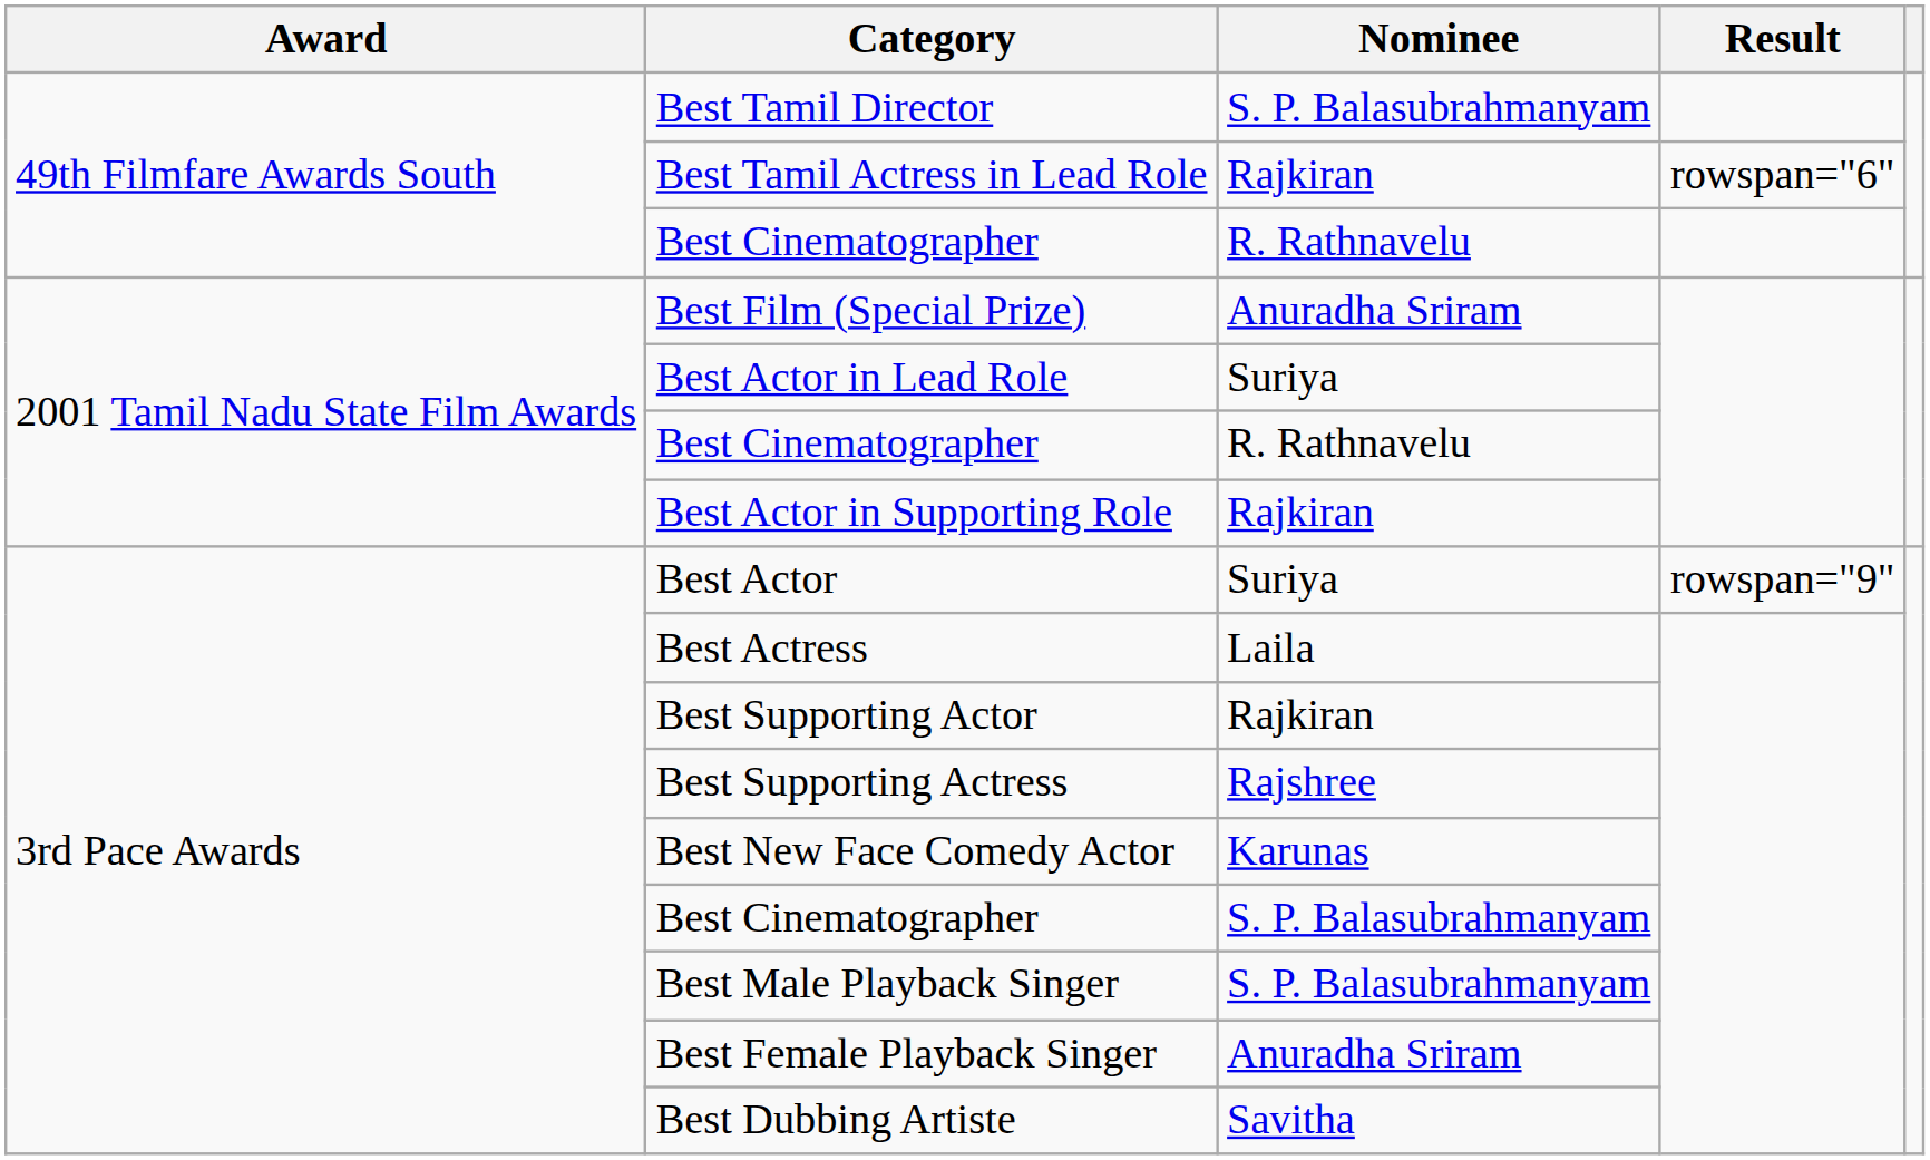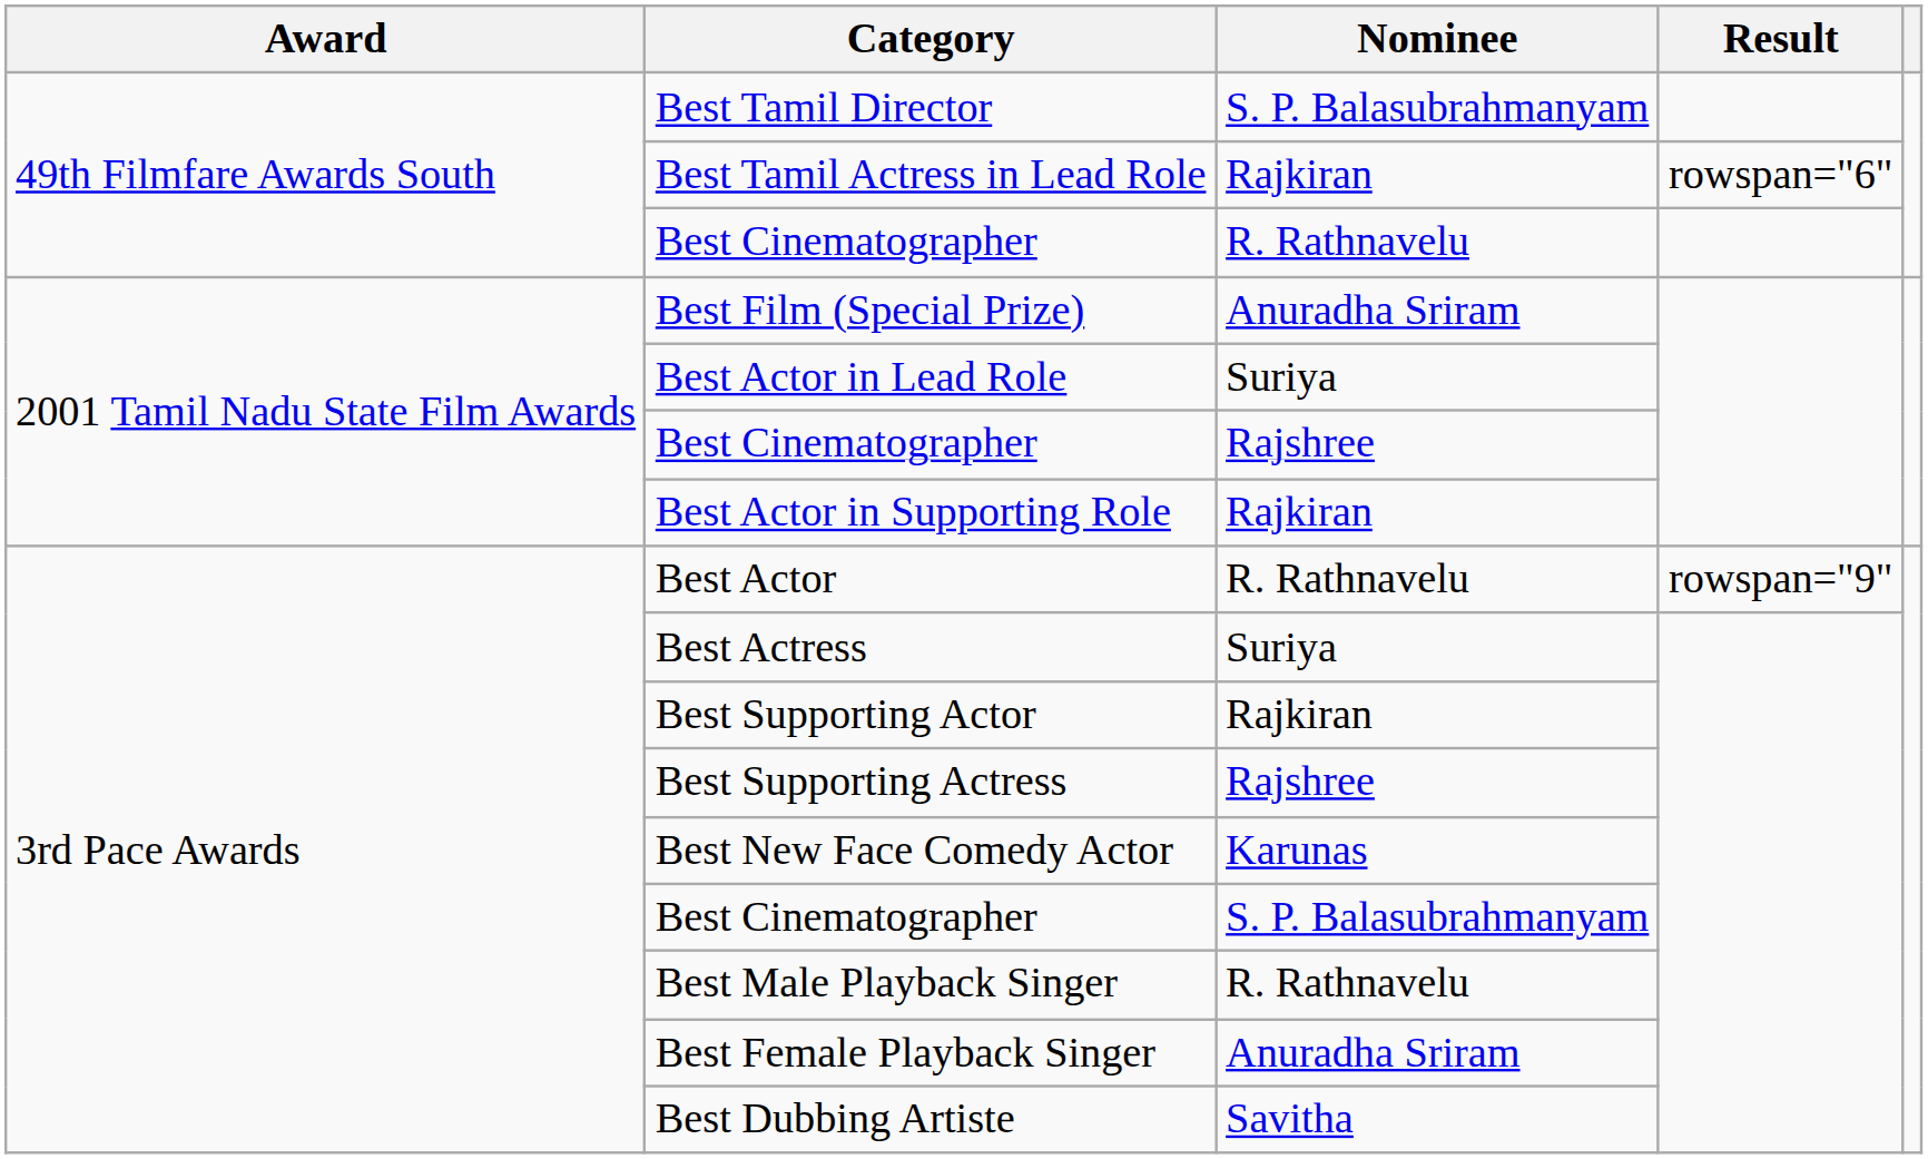2001 Tamil Nadu State Film Awards / Best Cinematographer | Nominee: R. Rathnavelu -> Rajshree
Best Actor | Nominee: Suriya -> R. Rathnavelu
Best Actress | Nominee: Laila -> Suriya
Best Male Playback Singer | Nominee: S. P. Balasubrahmanyam -> R. Rathnavelu
